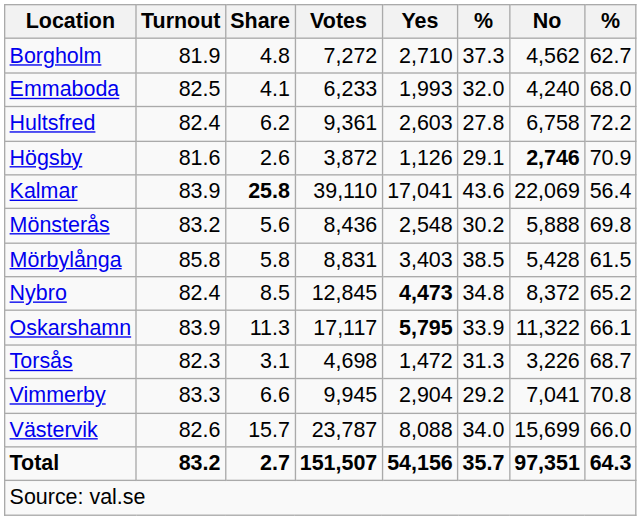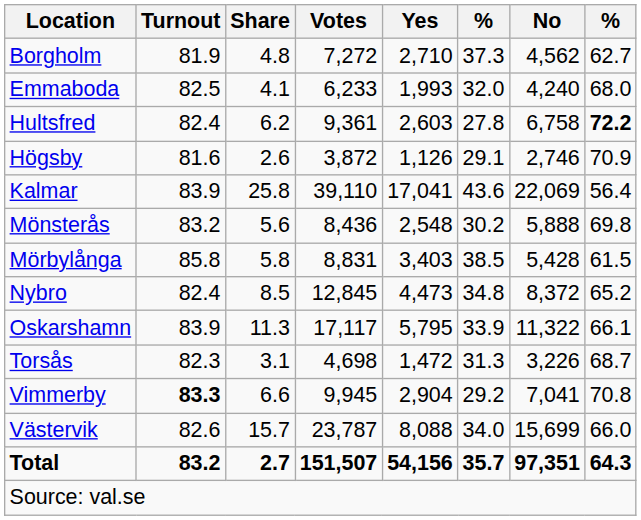Hultsfred | column 8: normal -> bold
Högsby | No: bold -> normal
Kalmar | Share: bold -> normal
Nybro | Yes: bold -> normal
Oskarshamn | Yes: bold -> normal
Vimmerby | Turnout: normal -> bold
